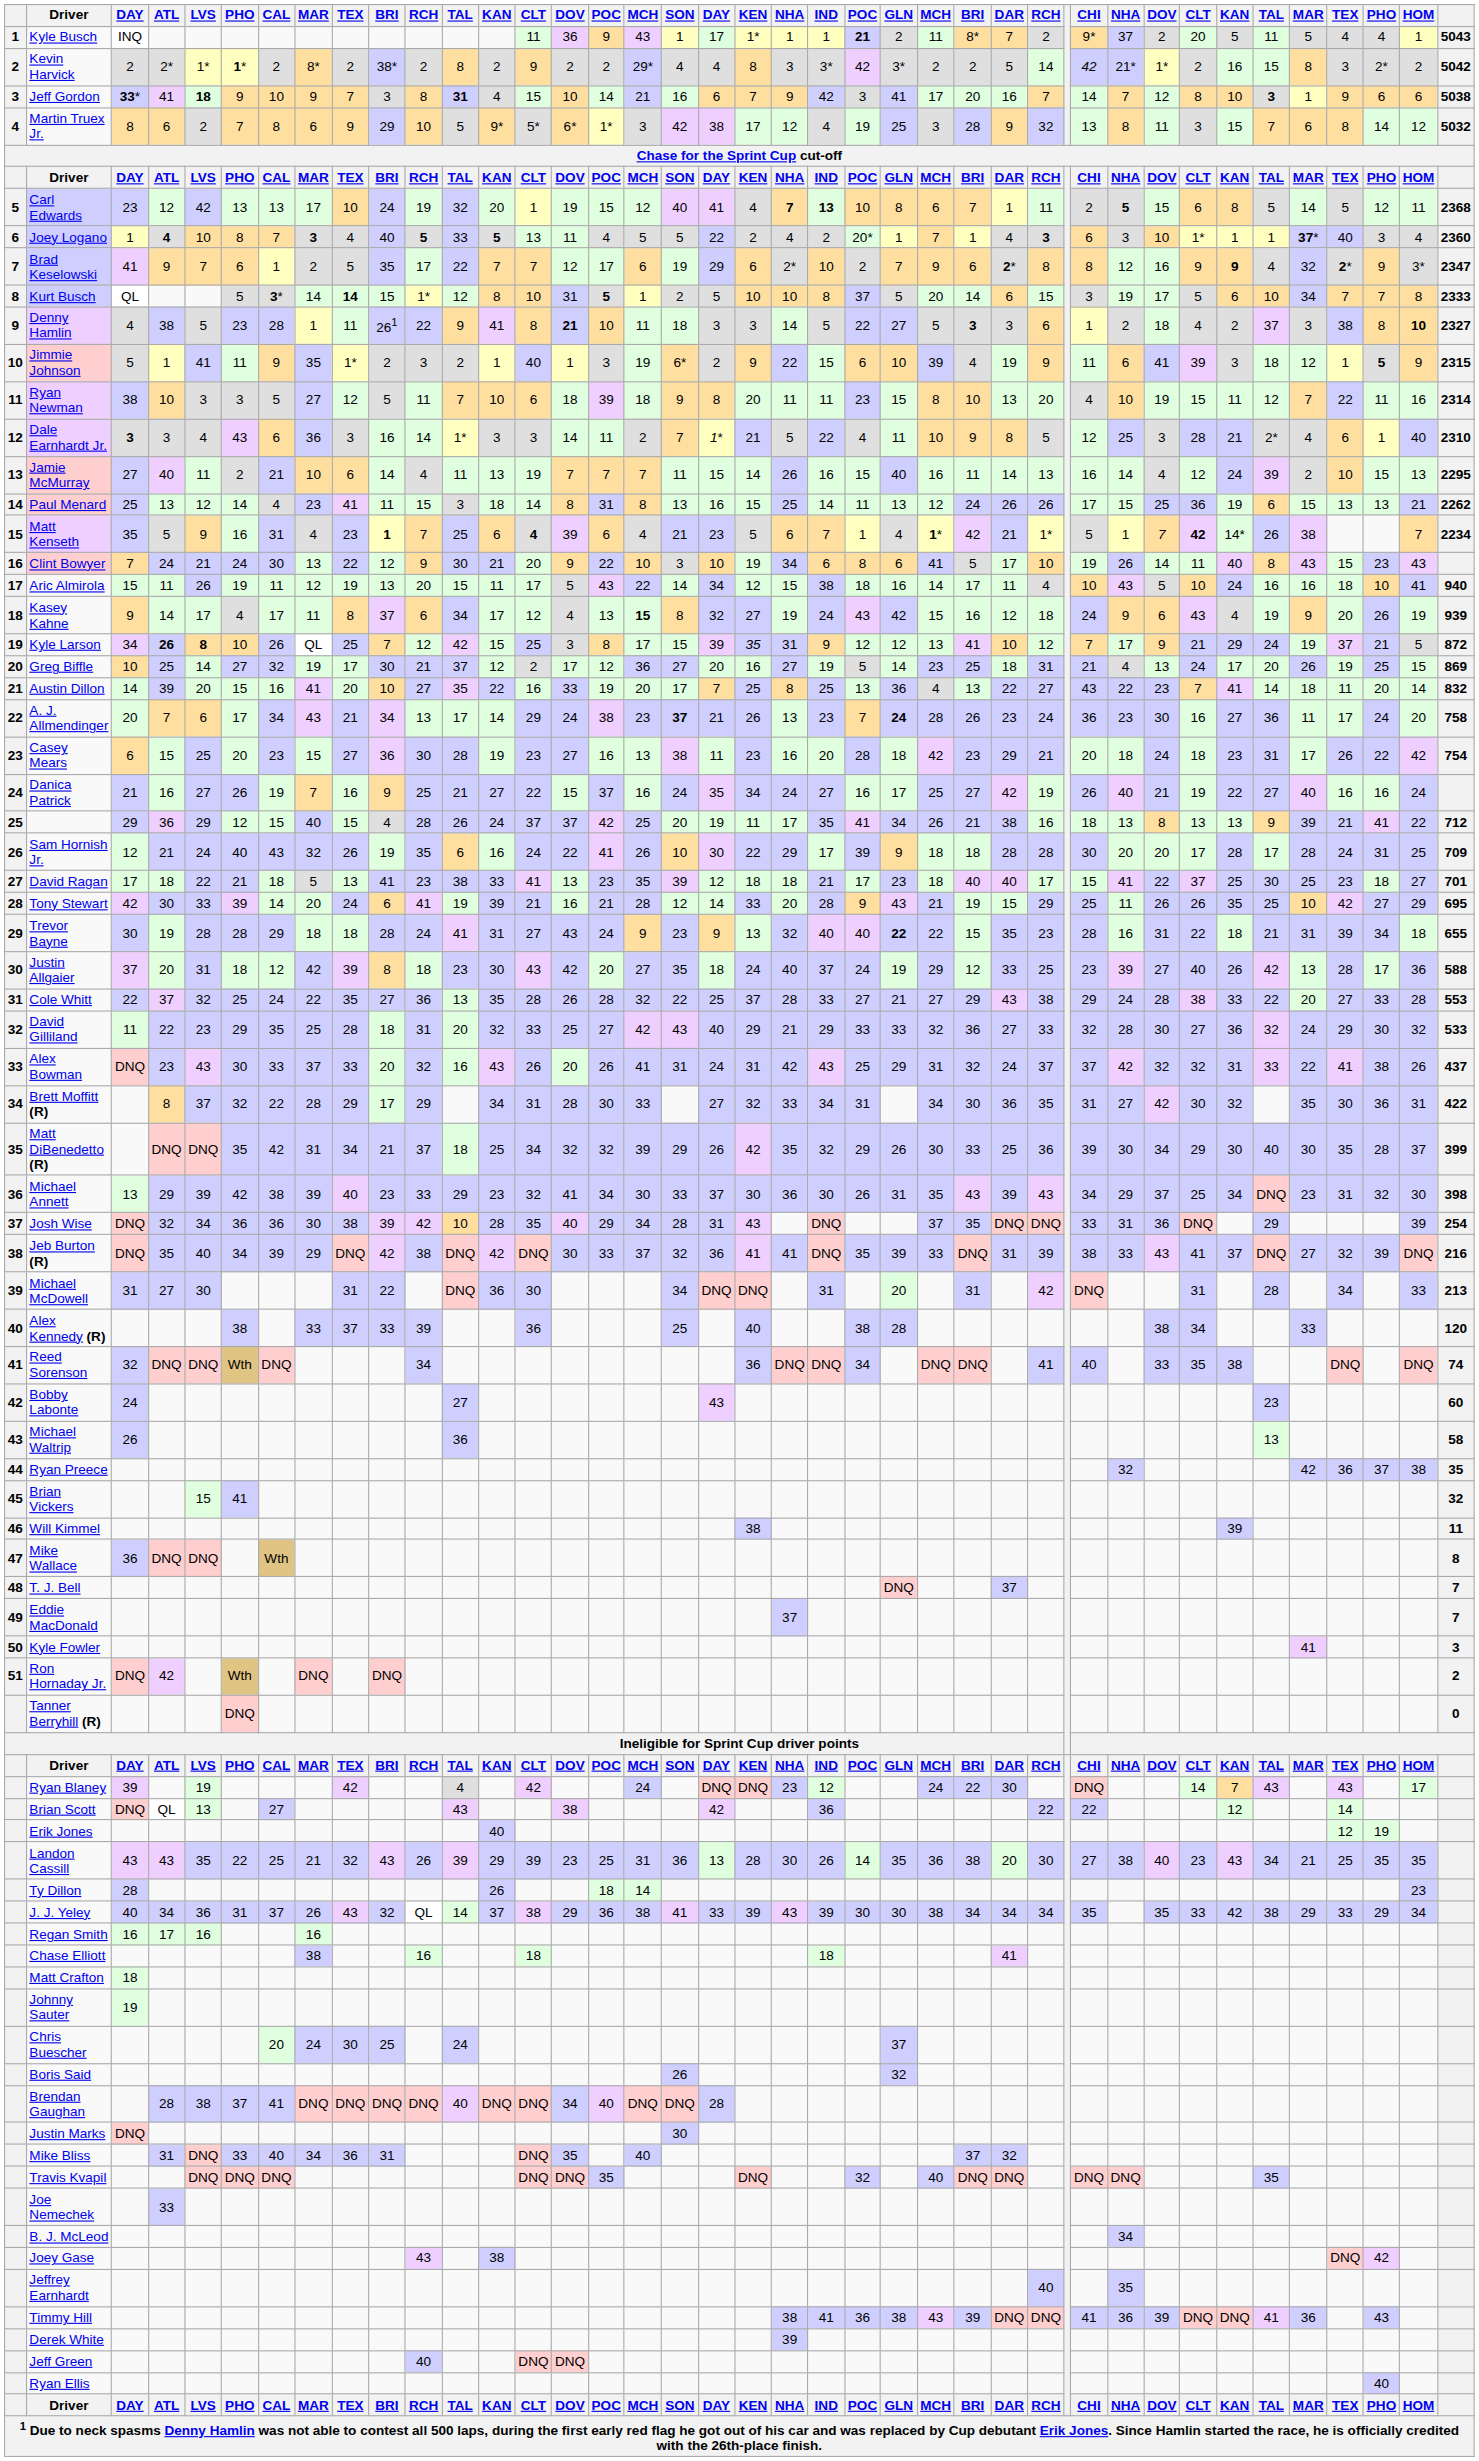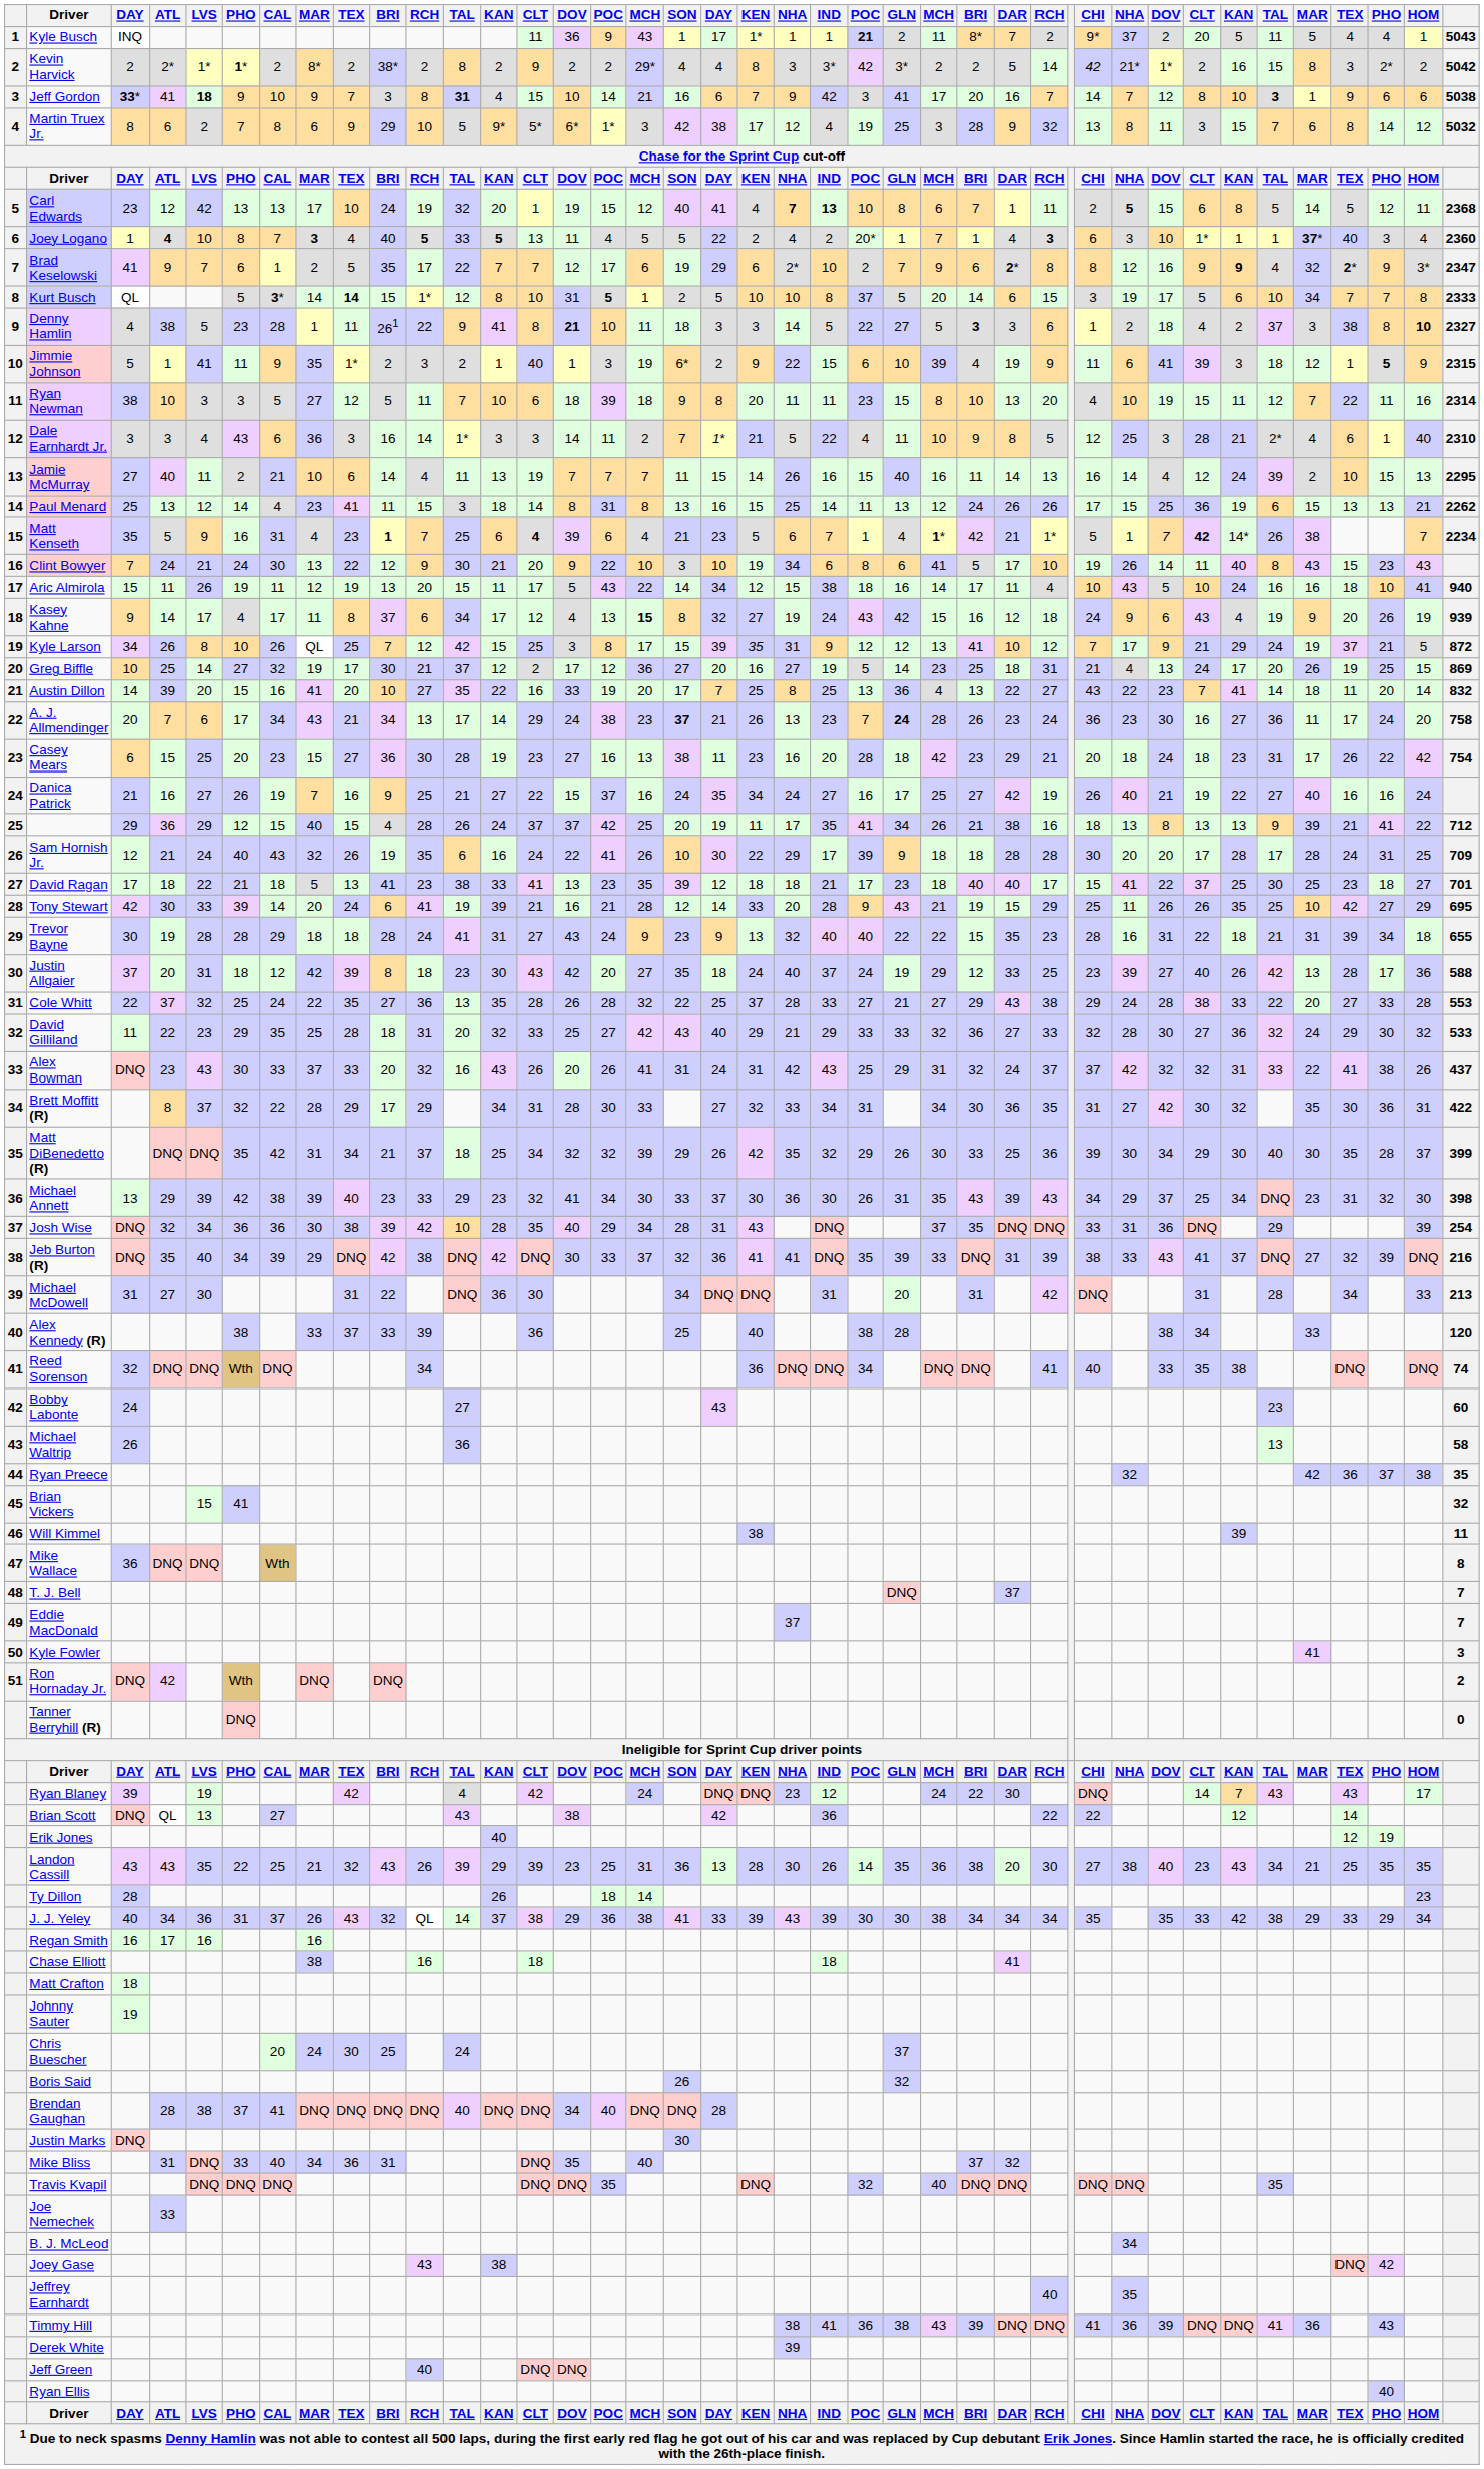Dale Earnhardt Jr. | column 3: bold -> normal
Kyle Larson | ATL: bold -> normal
Kyle Larson | LVS: bold -> normal
Trevor Bayne | GLN: bold -> normal
